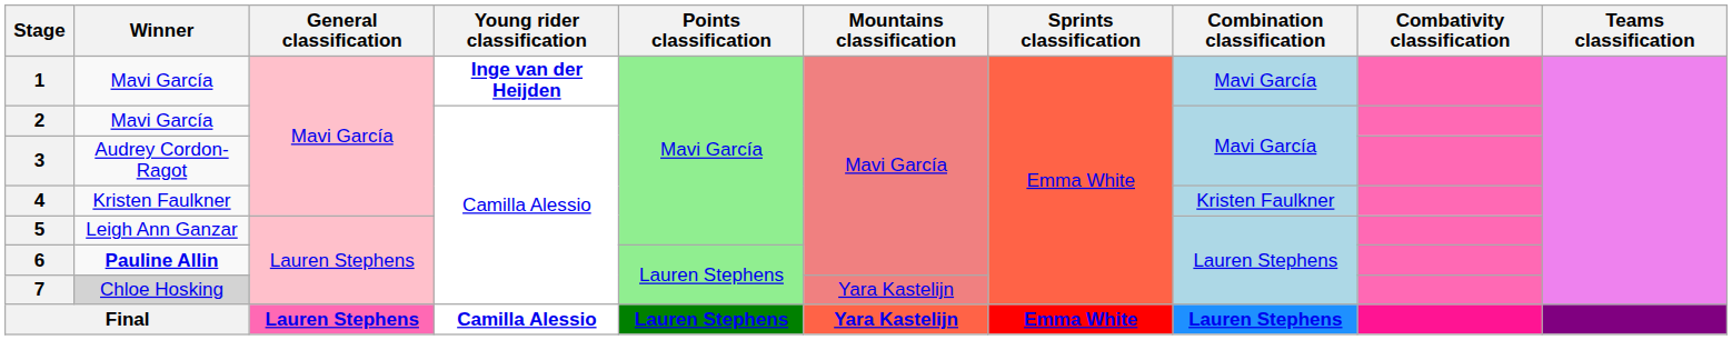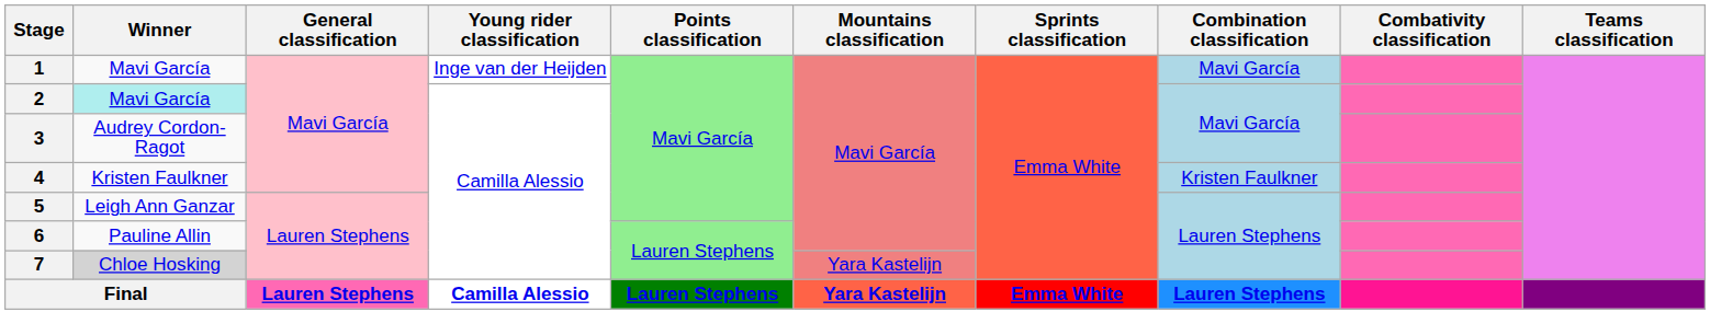1 | Young rider classification: bold -> normal
2 | Winner: no background -> paleturquoise background
6 | Winner: bold -> normal
